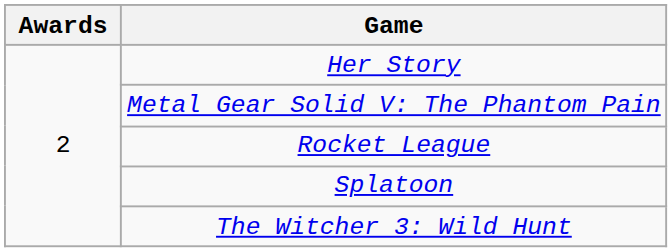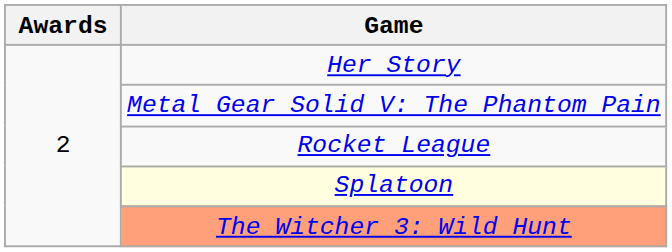Splatoon | Game: no background -> lightyellow background
The Witcher 3: Wild Hunt | Game: no background -> lightsalmon background
